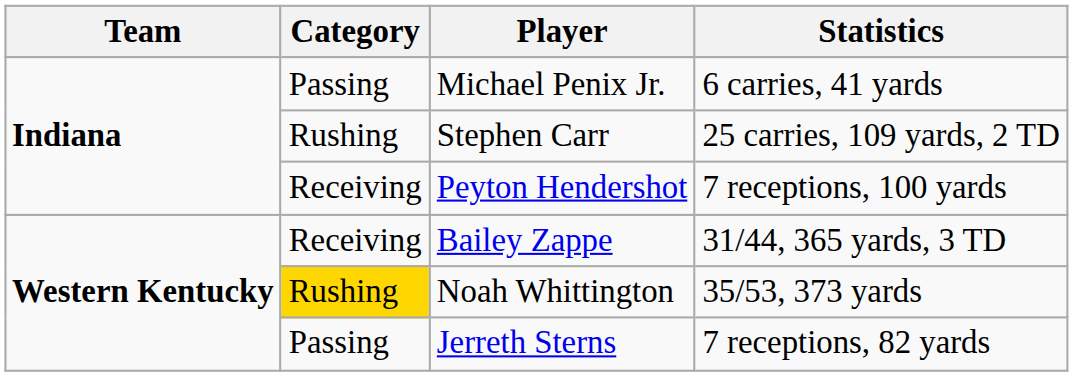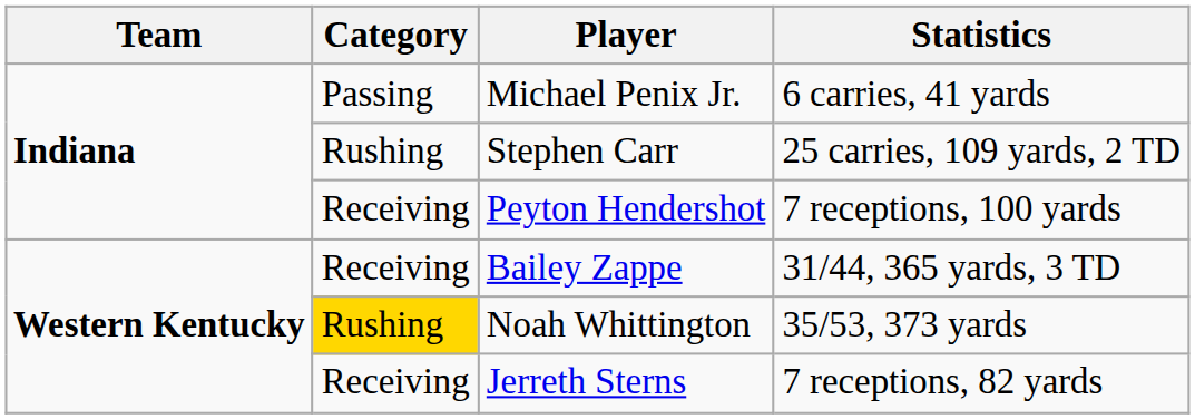Jerreth Sterns | Category: Passing -> Receiving
